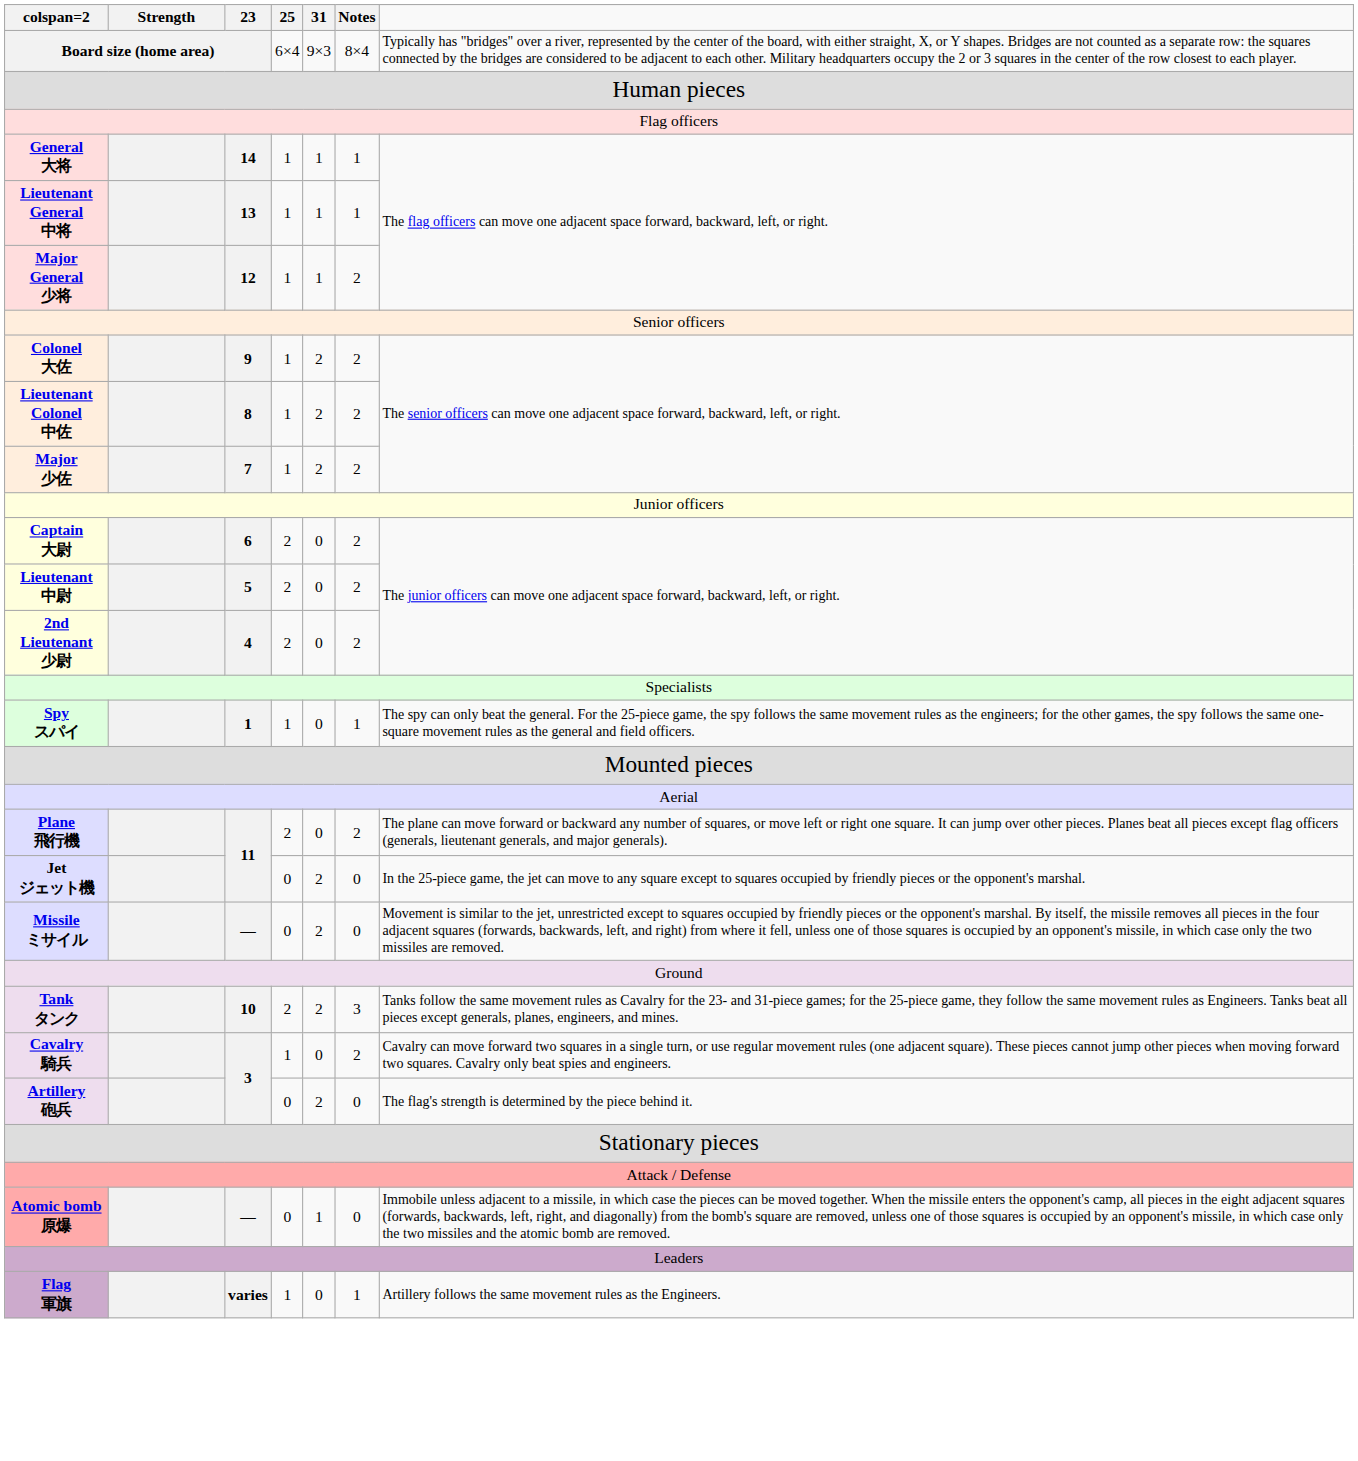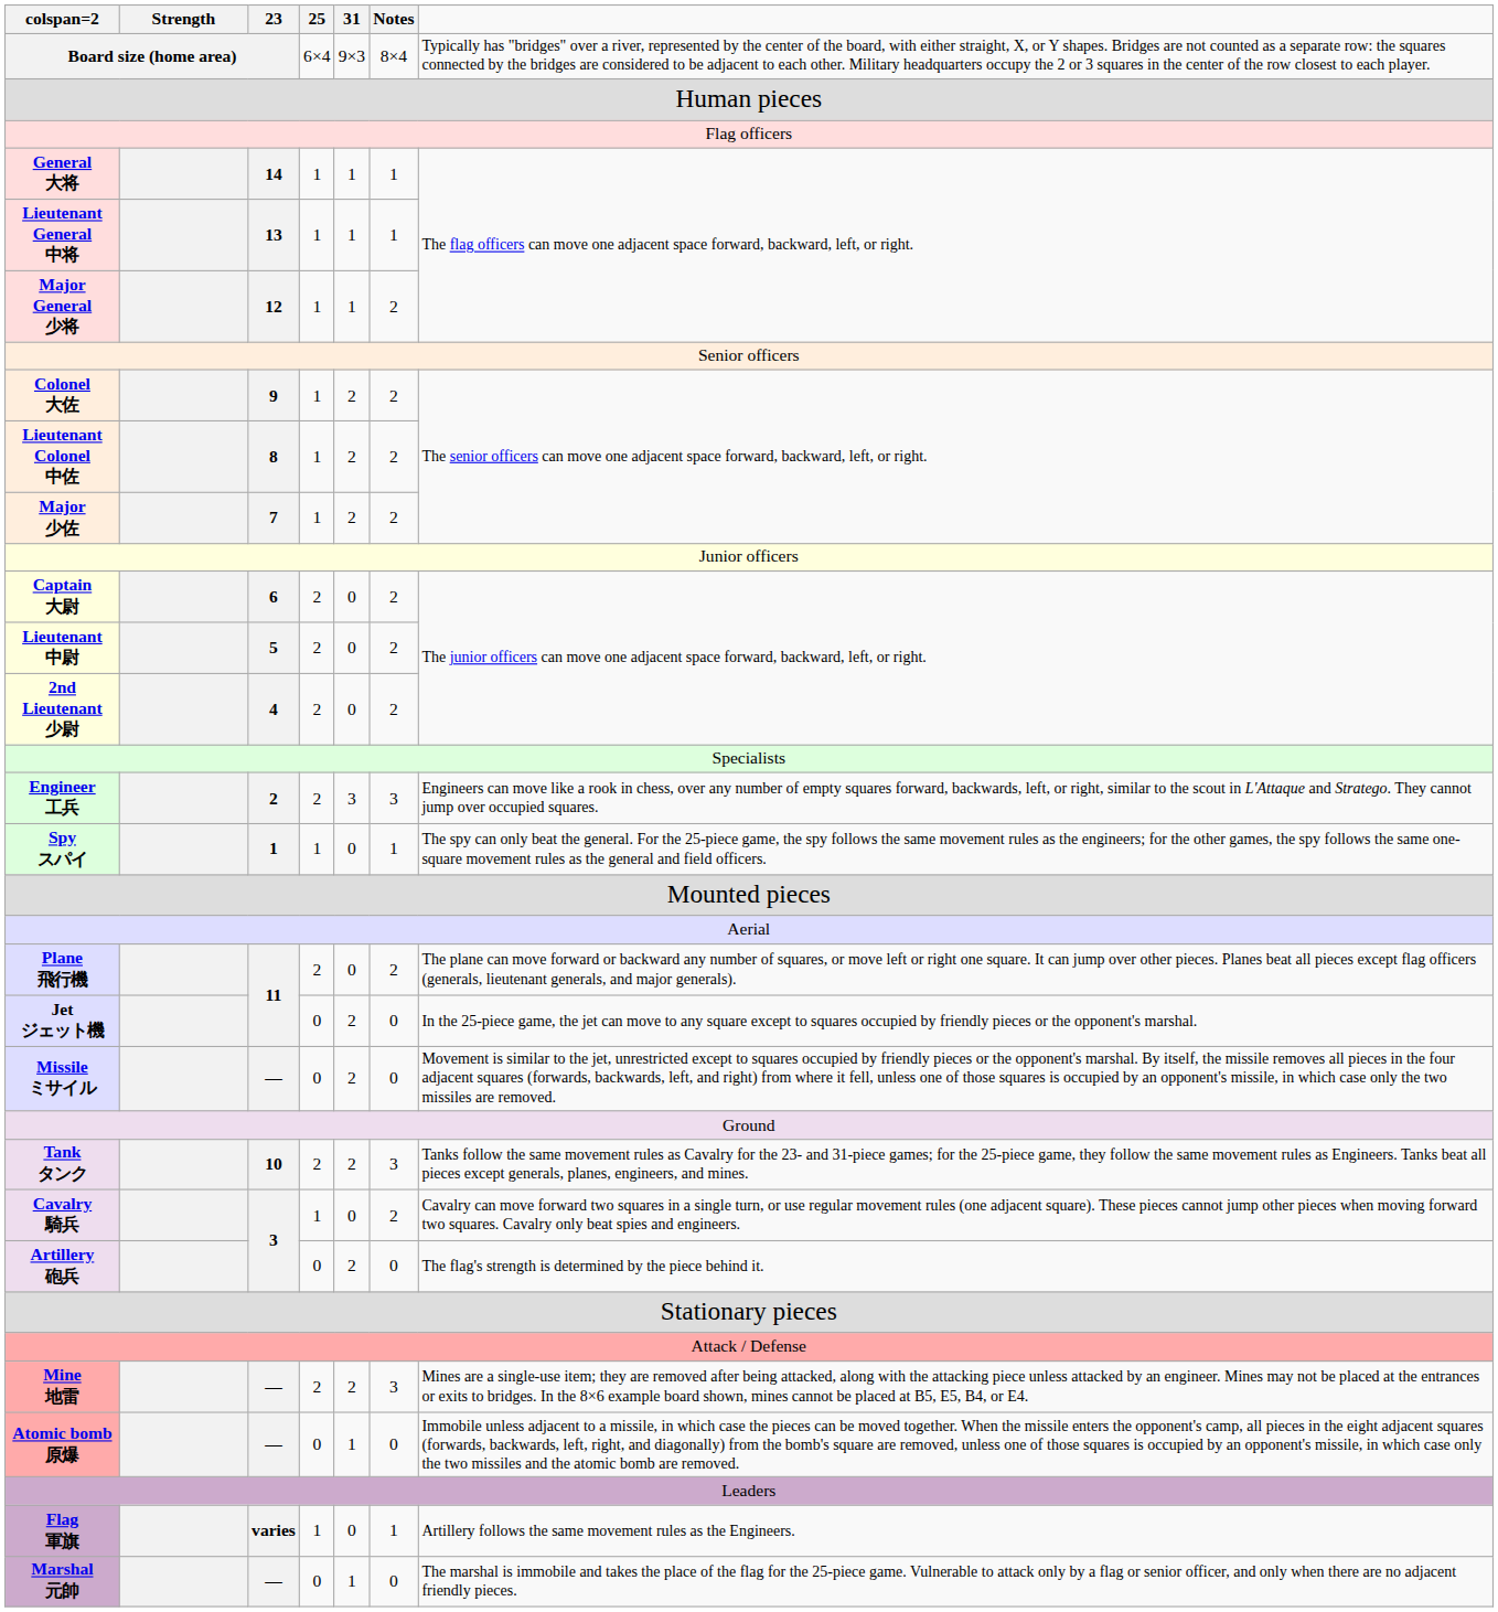+ row: Engineer 工兵 | 2 | 2 | 3 | 3 | Engineers can move like a rook in chess, over any number of empty squares forward, backwards, left, or right, similar to the scout in L'Attaque and Stratego. They cannot jump over occupied squares.
+ row: Mine 地雷 | — | 2 | 2 | 3 | Mines are a single-use item; they are removed after being attacked, along with the attacking piece unless attacked by an engineer. Mines may not be placed at the entrances or exits to bridges. In the 8×6 example board shown, mines cannot be placed at B5, E5, B4, or E4.
+ row: Marshal 元帥 | — | 0 | 1 | 0 | The marshal is immobile and takes the place of the flag for the 25-piece game. Vulnerable to attack only by a flag or senior officer, and only when there are no adjacent friendly pieces.
